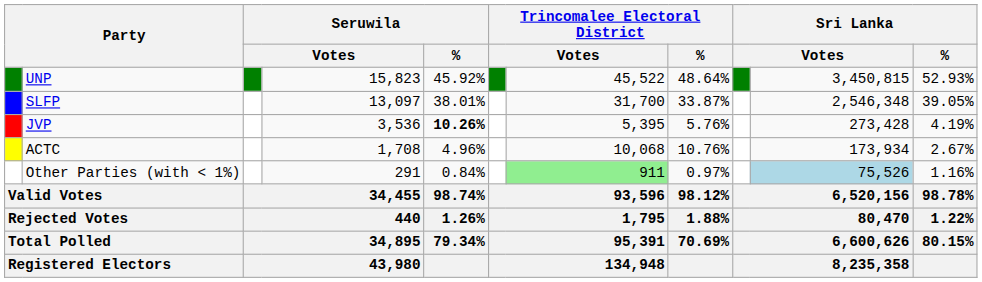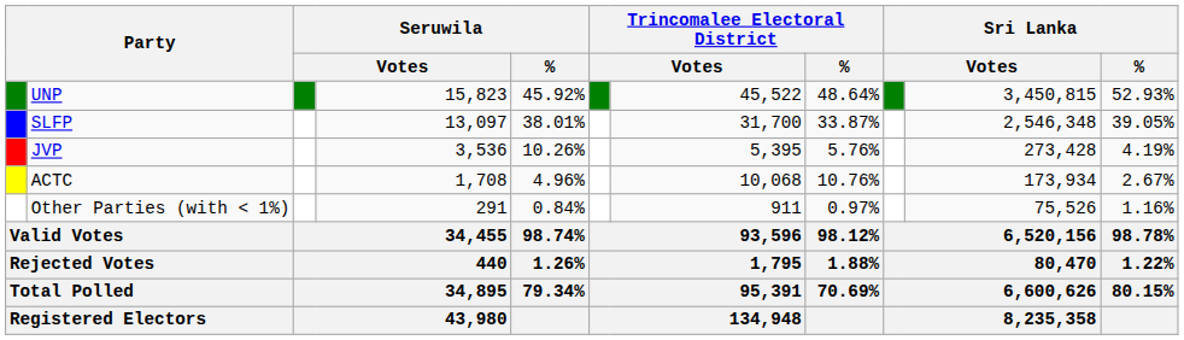JVP | Seruwila / %: bold -> normal
Other Parties (with < 1%) | column 7: lightgreen background -> no background
Other Parties (with < 1%) | column 10: lightblue background -> no background
